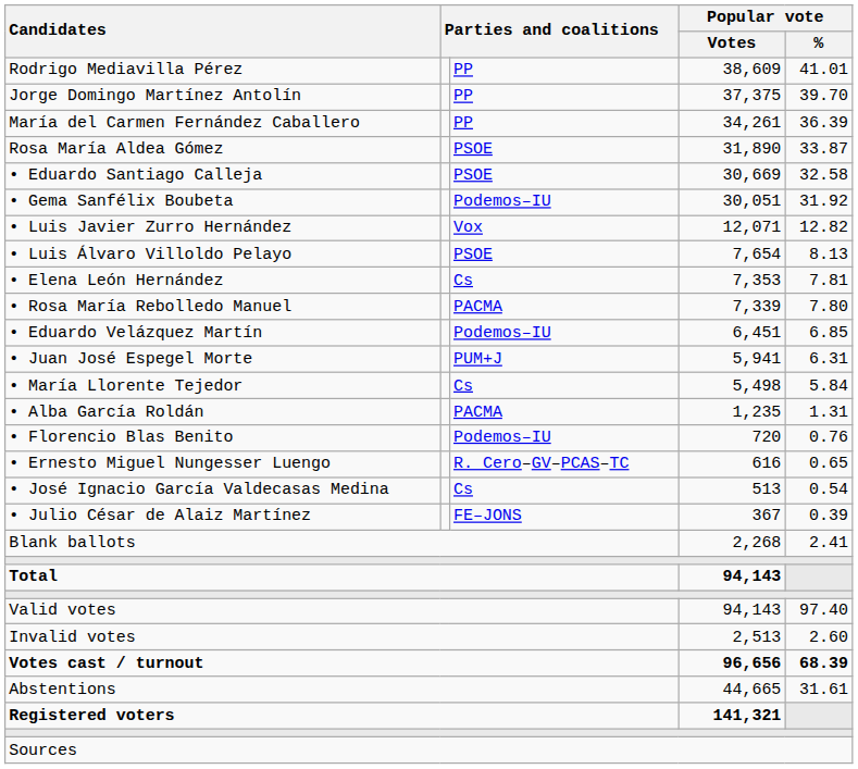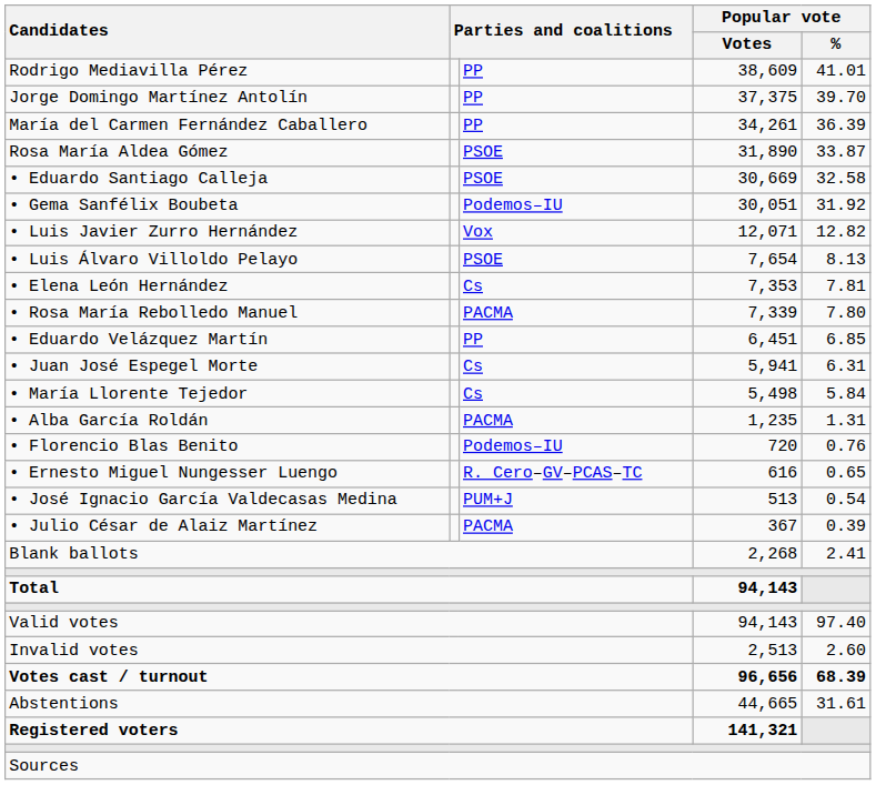• Eduardo Velázquez Martín | column 3: Podemos–IU -> PP
• Juan José Espegel Morte | column 3: PUM+J -> Cs
• José Ignacio García Valdecasas Medina | column 3: Cs -> PUM+J
• Julio César de Alaiz Martínez | column 3: FE–JONS -> PACMA
